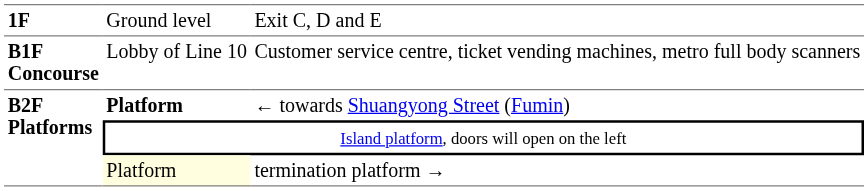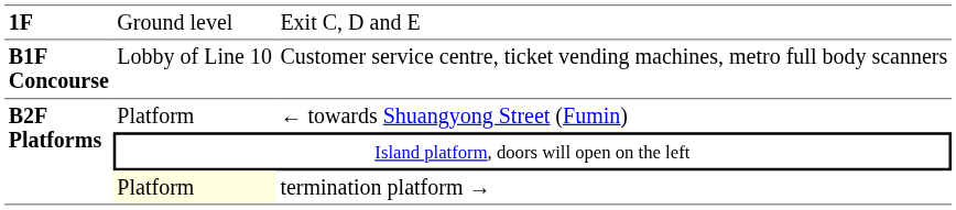← towards Shuangyong Street (Fumin) | column 2: bold -> normal
